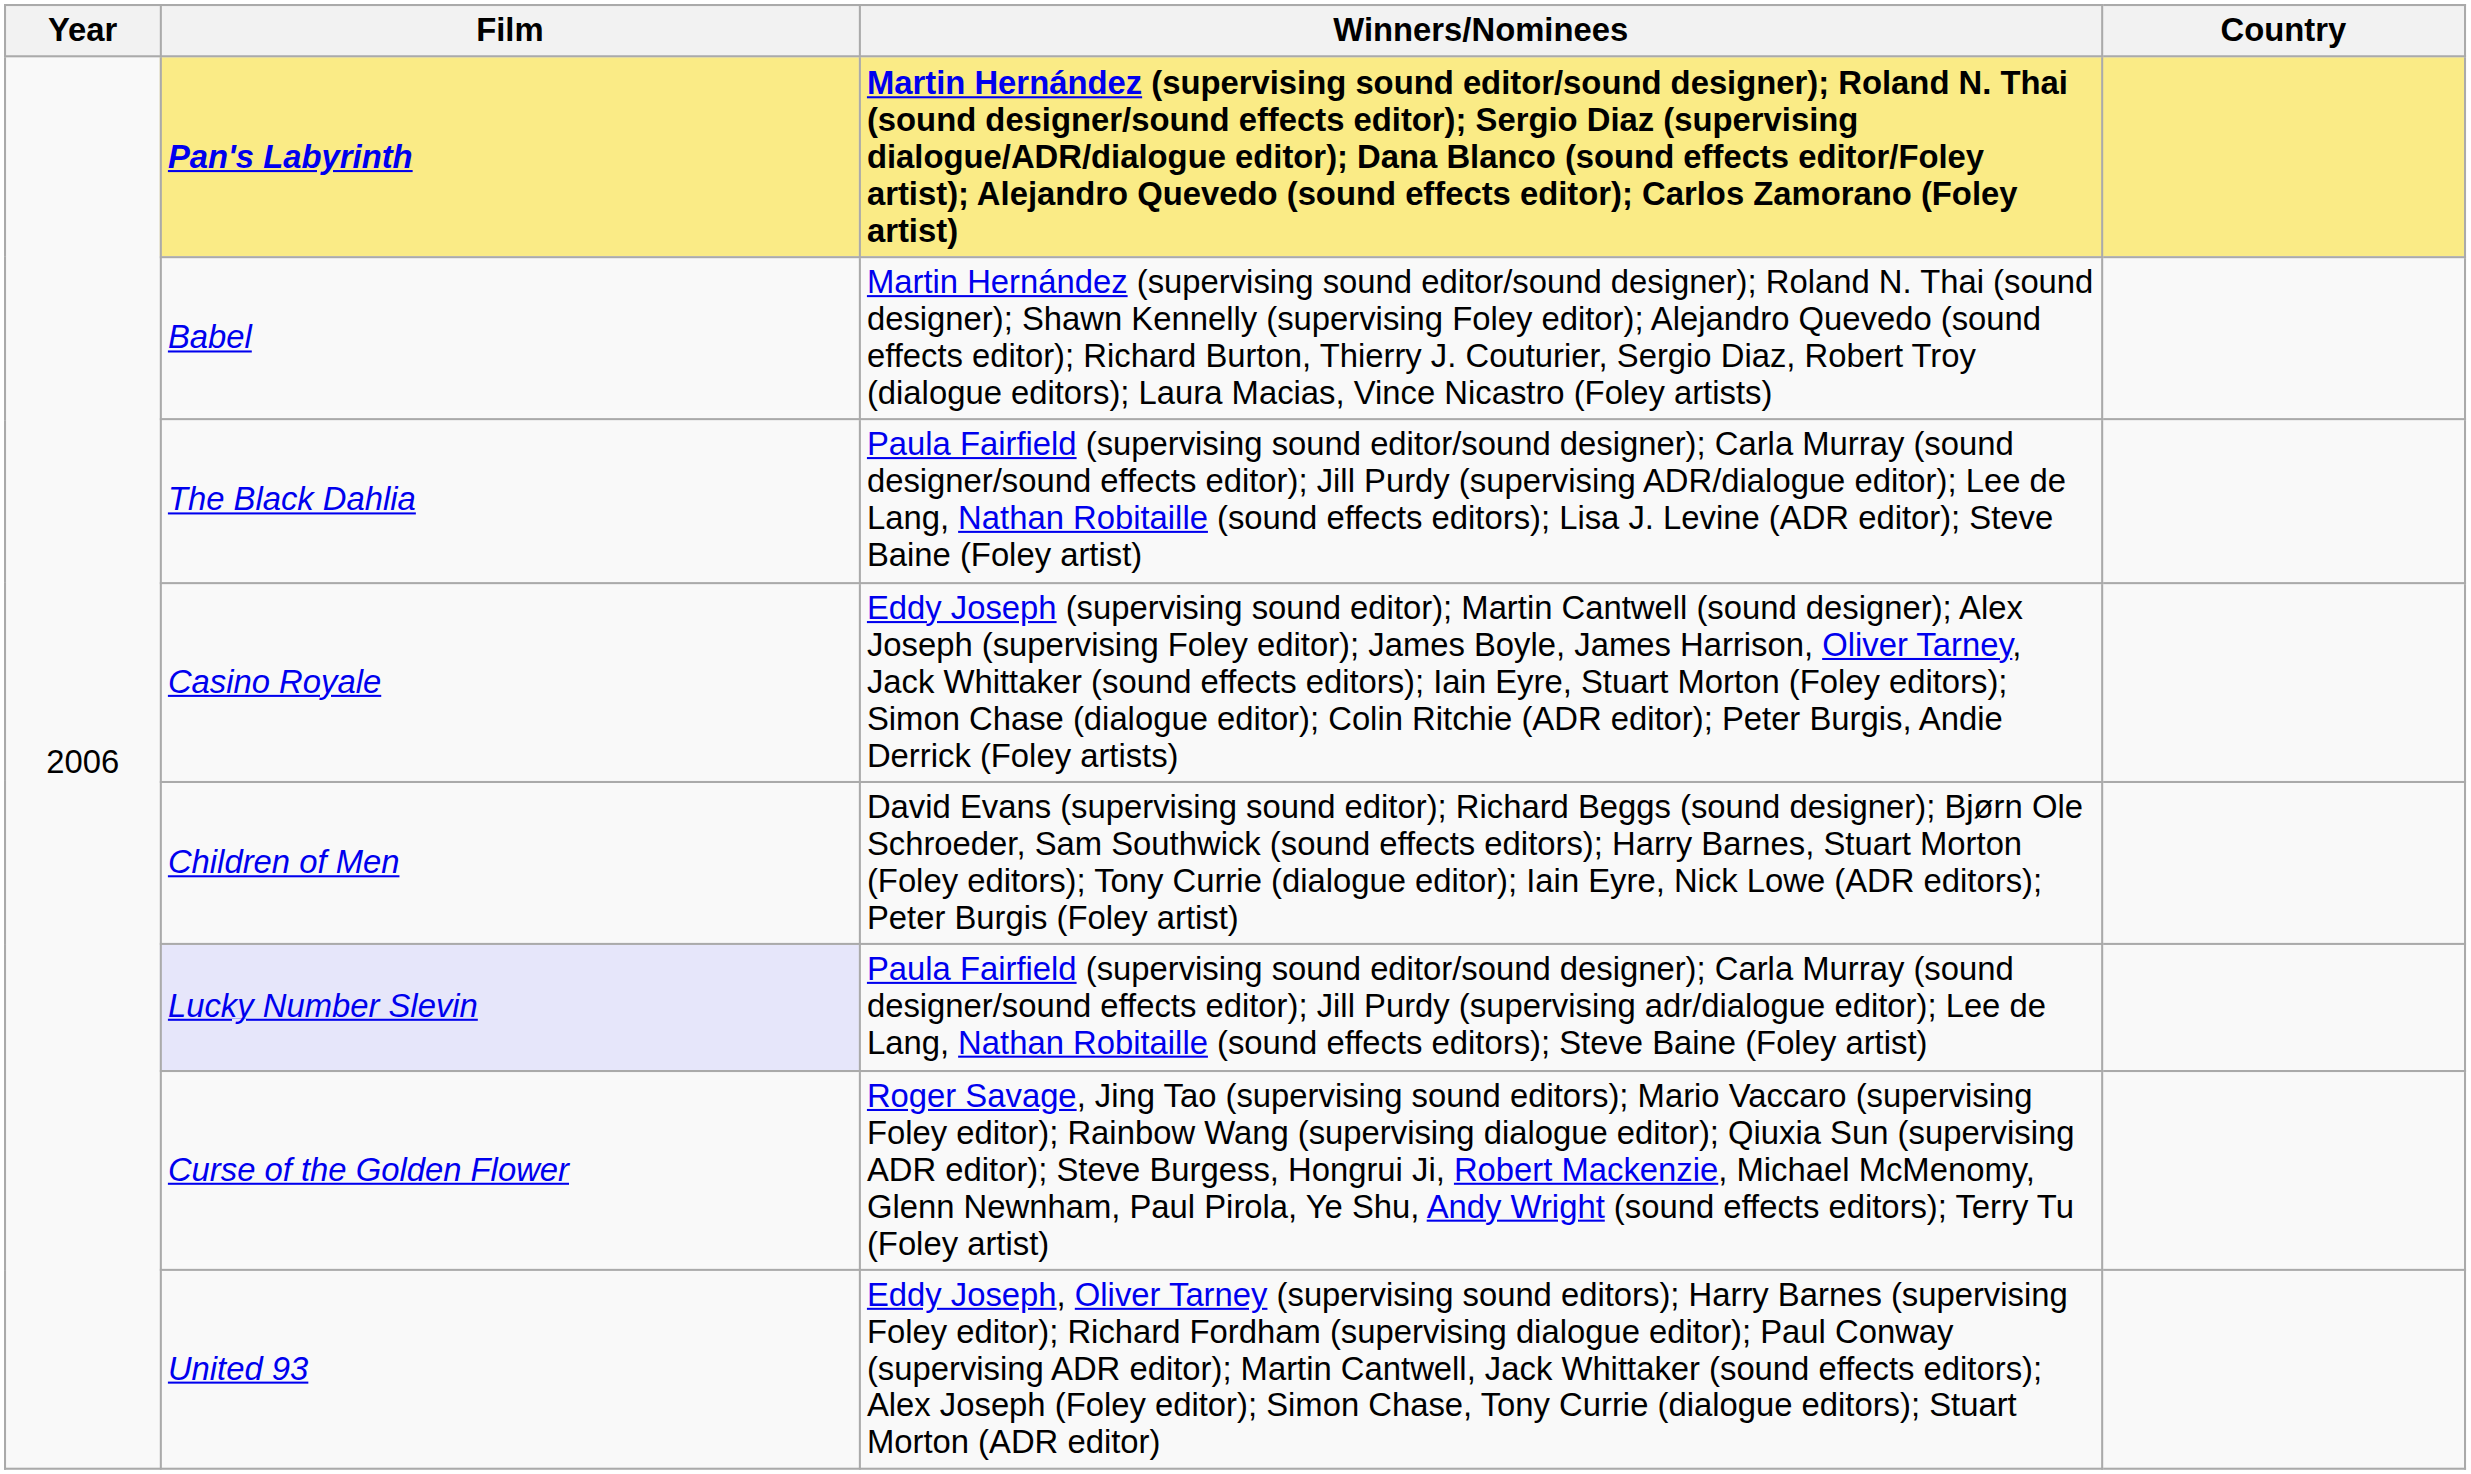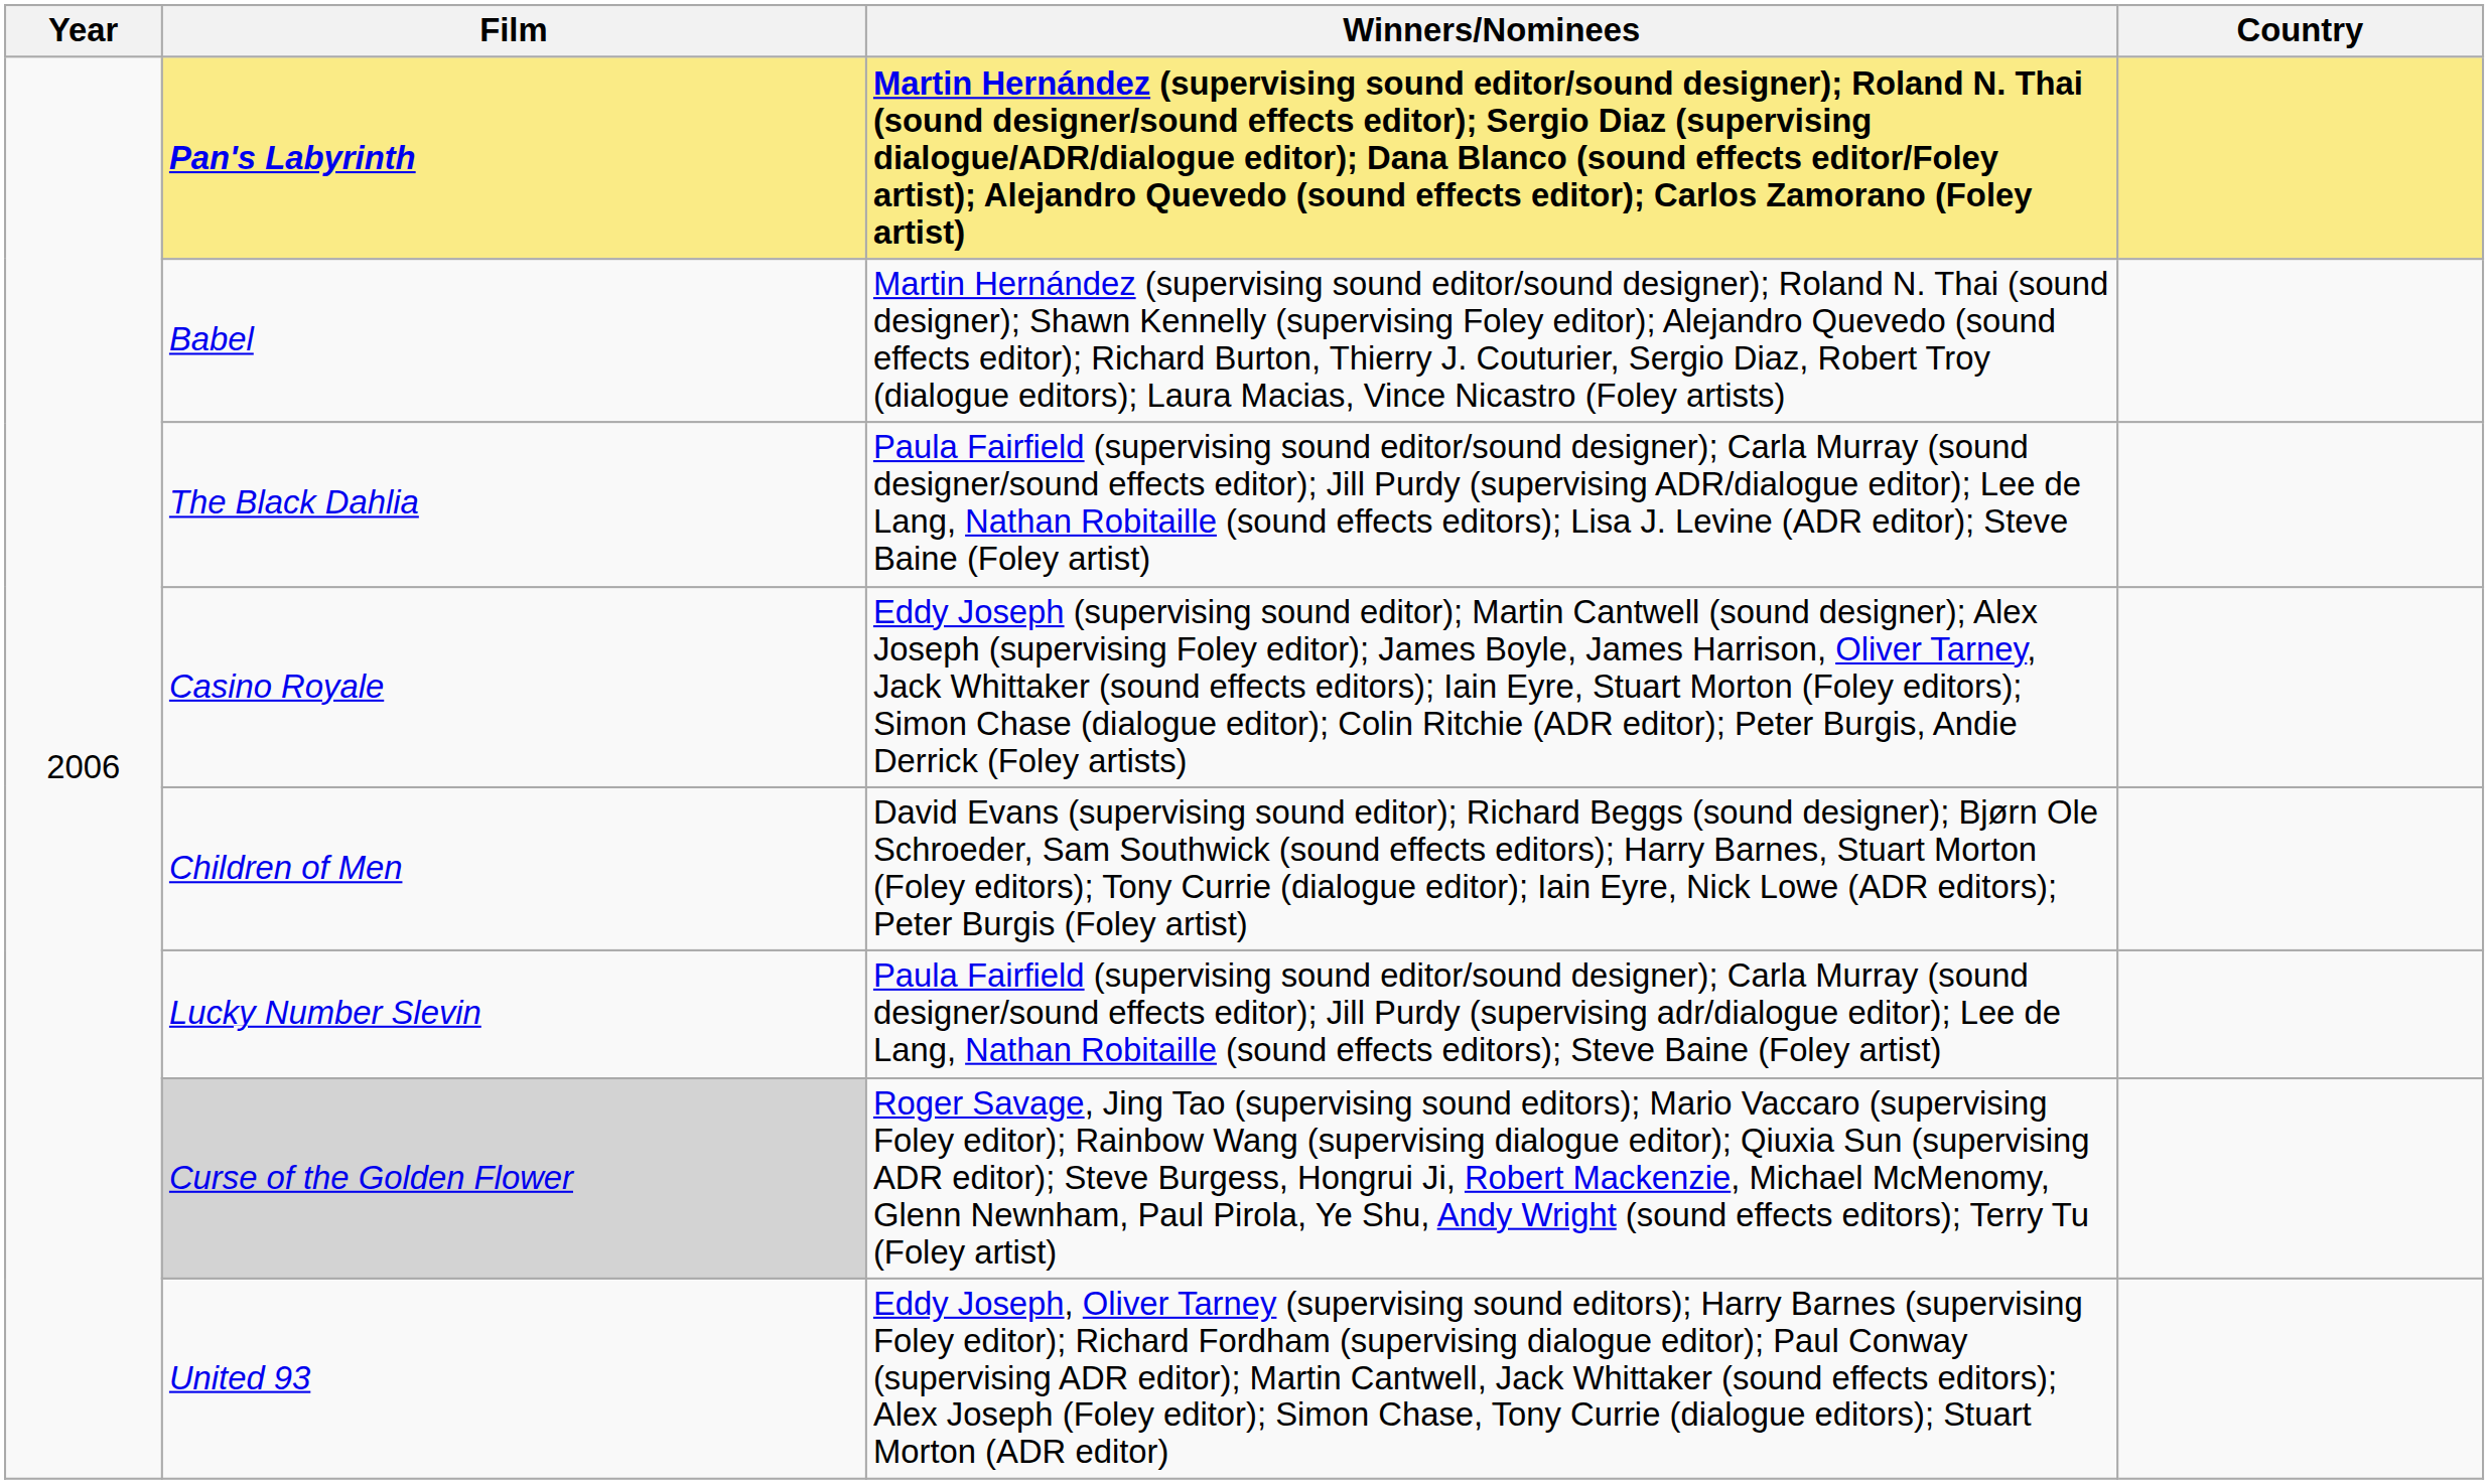Lucky Number Slevin | Film: lavender background -> no background
Curse of the Golden Flower | Film: no background -> lightgrey background
